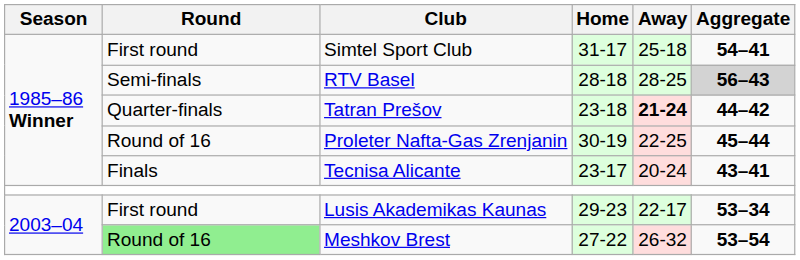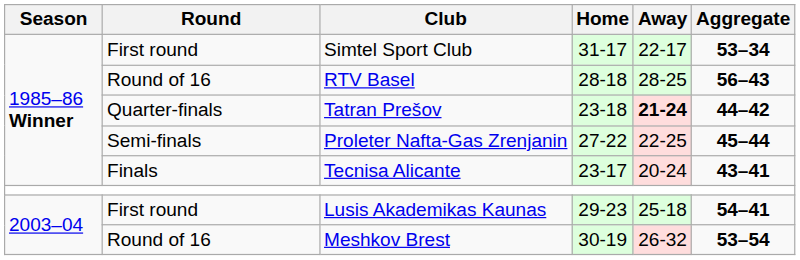Simtel Sport Club | Away: 25-18 -> 22-17
Simtel Sport Club | Aggregate: 54–41 -> 53–34
RTV Basel | Round: Semi-finals -> Round of 16
RTV Basel | Aggregate: lightgrey background -> no background
Proleter Nafta-Gas Zrenjanin | Round: Round of 16 -> Semi-finals
Proleter Nafta-Gas Zrenjanin | Home: 30-19 -> 27-22
Lusis Akademikas Kaunas | Away: 22-17 -> 25-18
Lusis Akademikas Kaunas | Aggregate: 53–34 -> 54–41
Meshkov Brest | Round: lightgreen background -> no background
Meshkov Brest | Home: 27-22 -> 30-19
